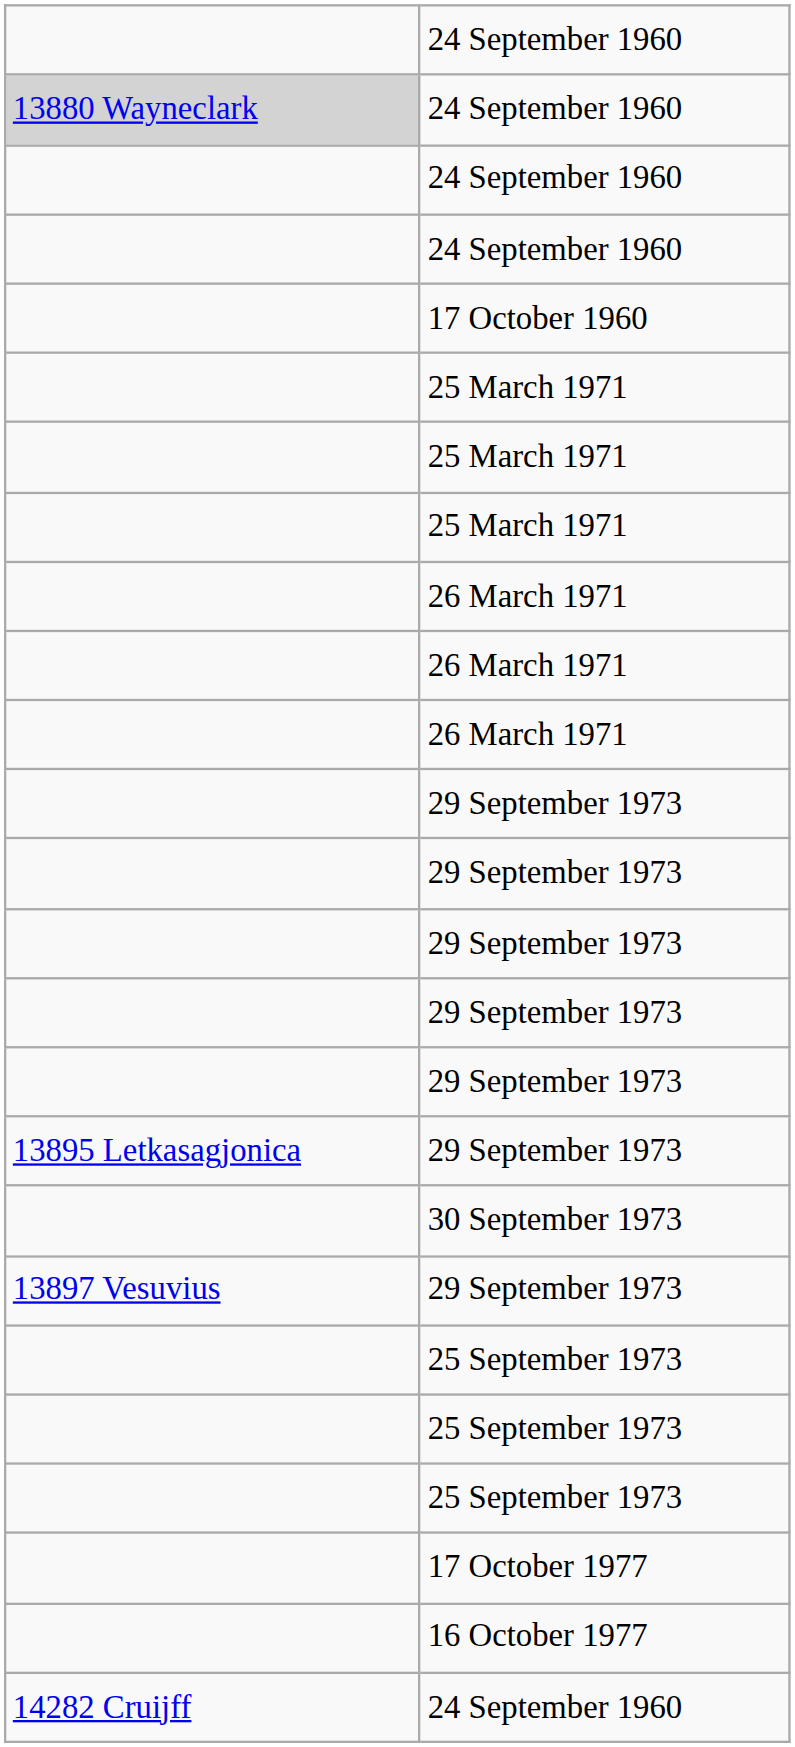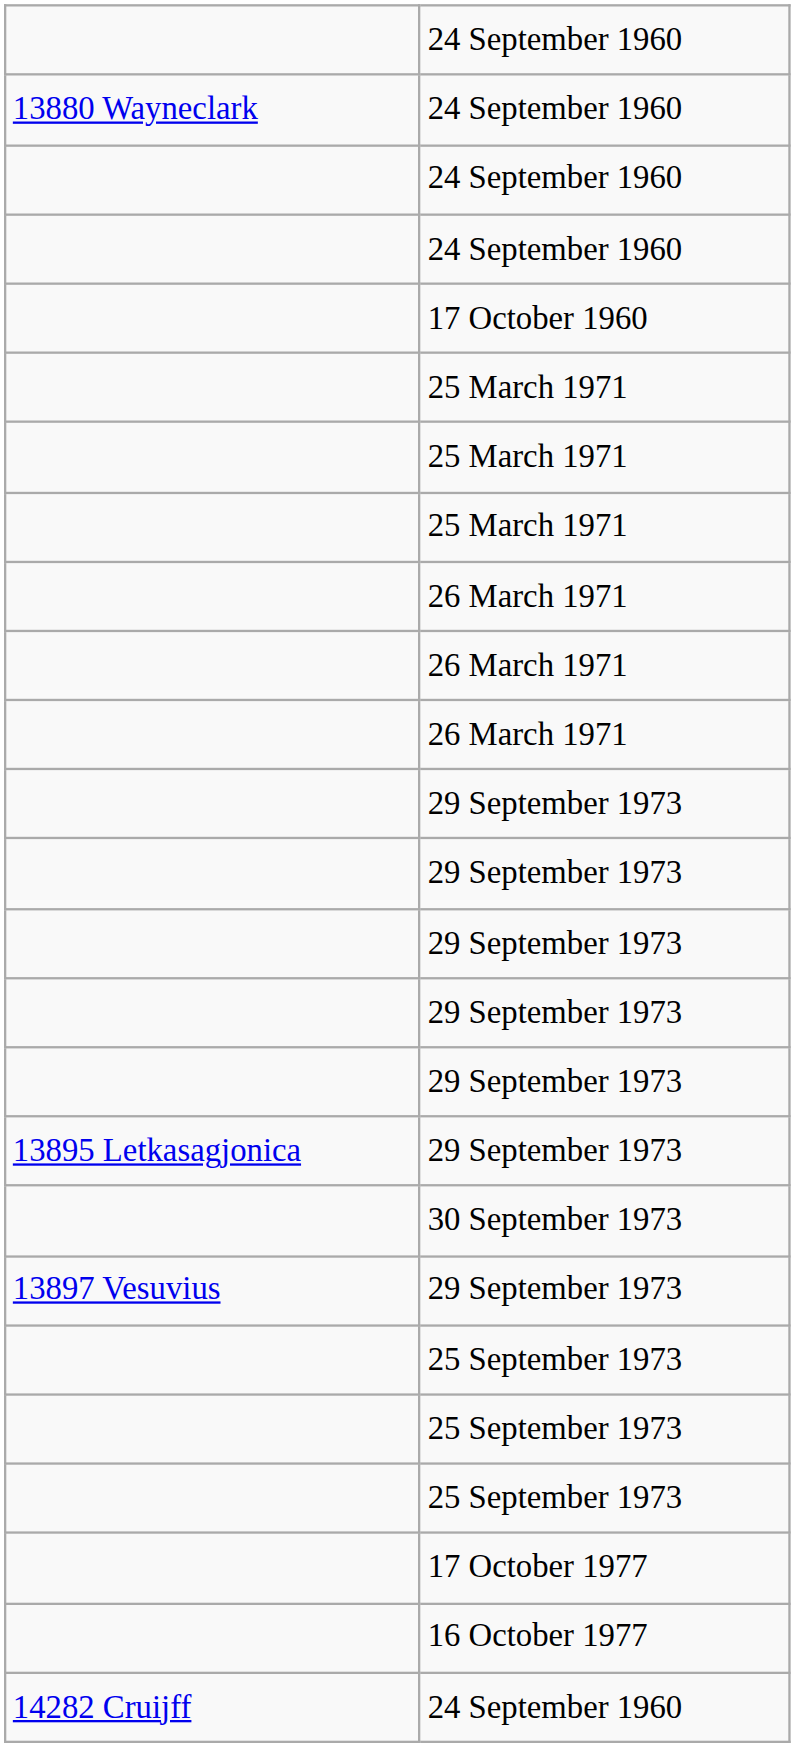row 2 | column 1: lightgrey background -> no background
